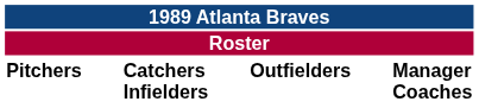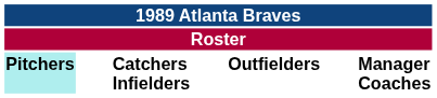Pitchers | column 1: no background -> paleturquoise background
